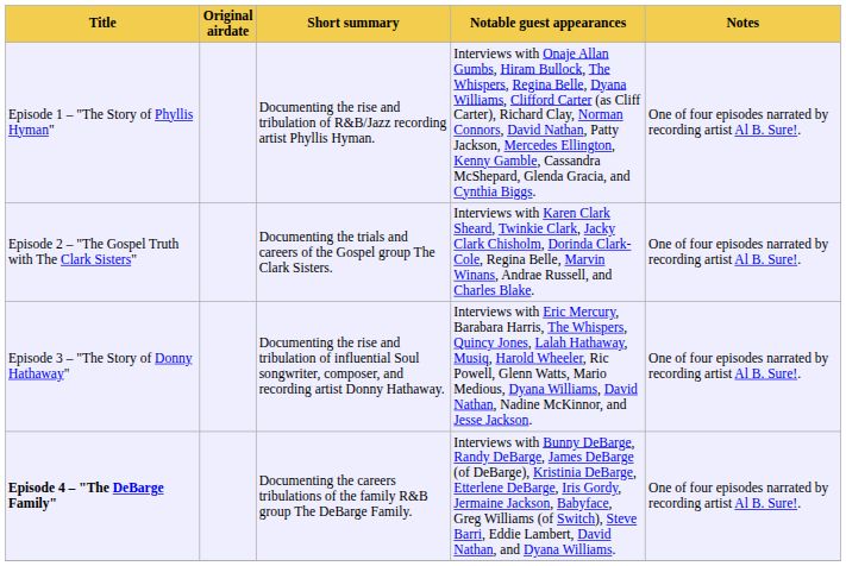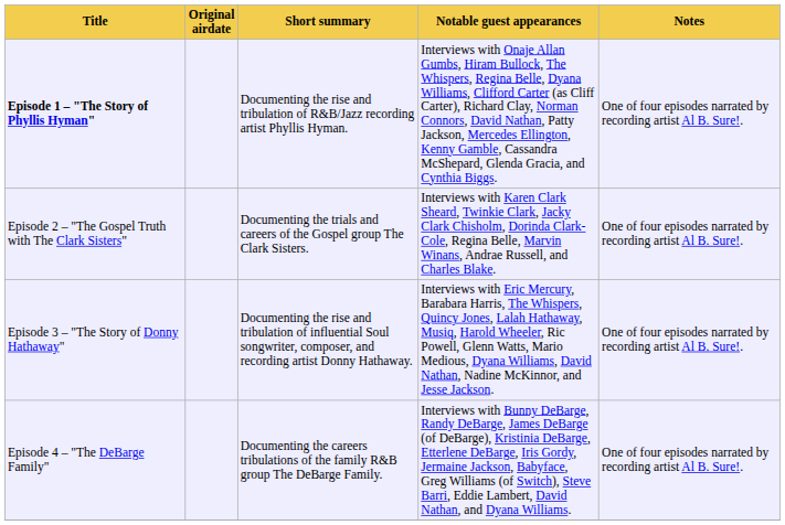Episode 1 – "The Story of Phyllis Hyman" | Title: normal -> bold
Episode 4 – "The DeBarge Family" | Title: bold -> normal
